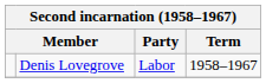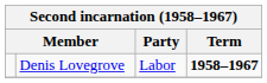Denis Lovegrove | Term: normal -> bold
